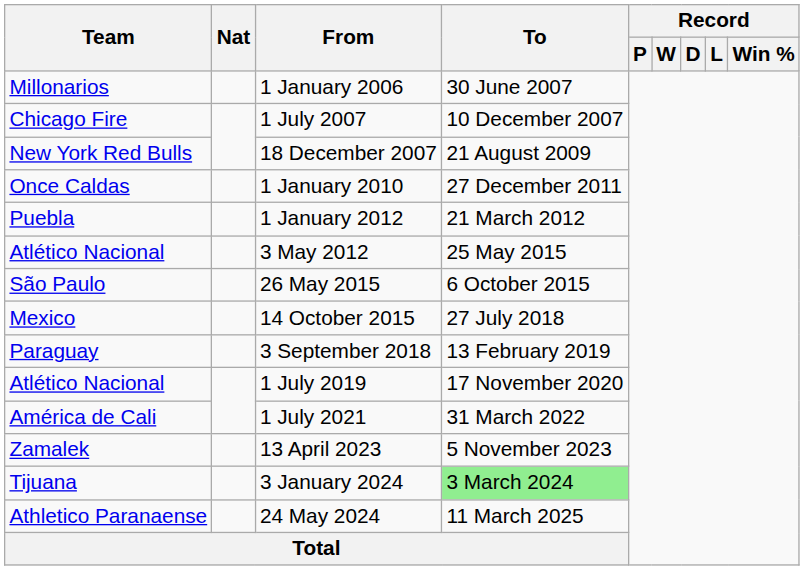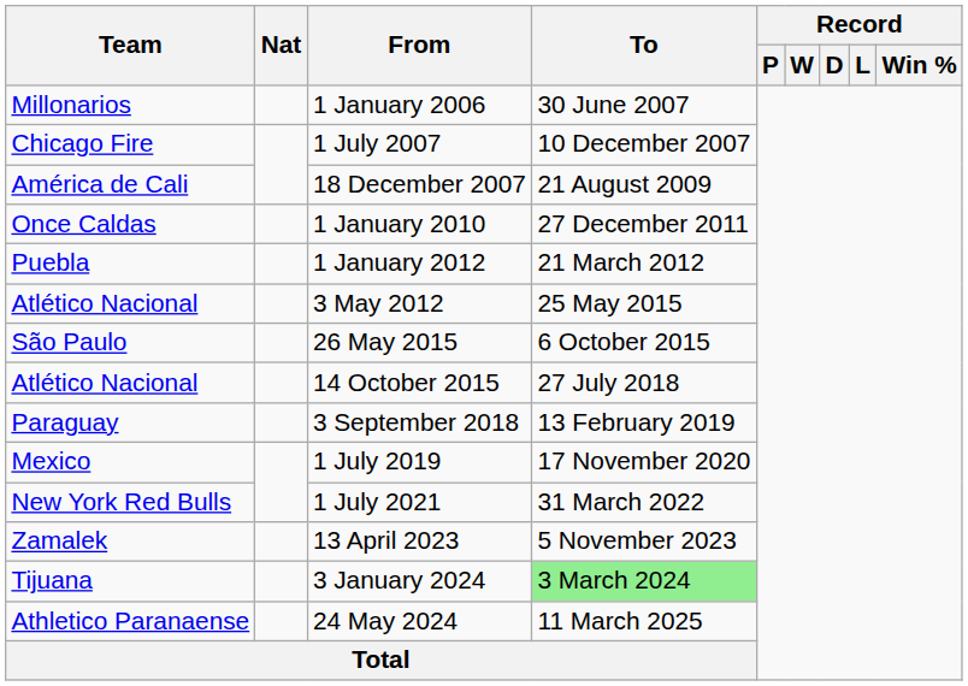18 December 2007 | Team: New York Red Bulls -> América de Cali
14 October 2015 | Team: Mexico -> Atlético Nacional
1 July 2019 | Team: Atlético Nacional -> Mexico
1 July 2021 | Team: América de Cali -> New York Red Bulls
